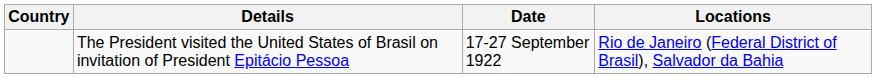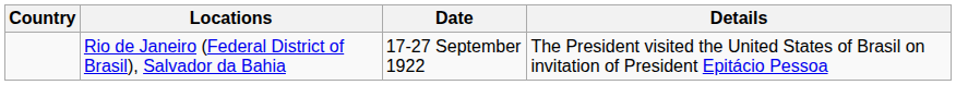columns swapped: Locations <-> Details
